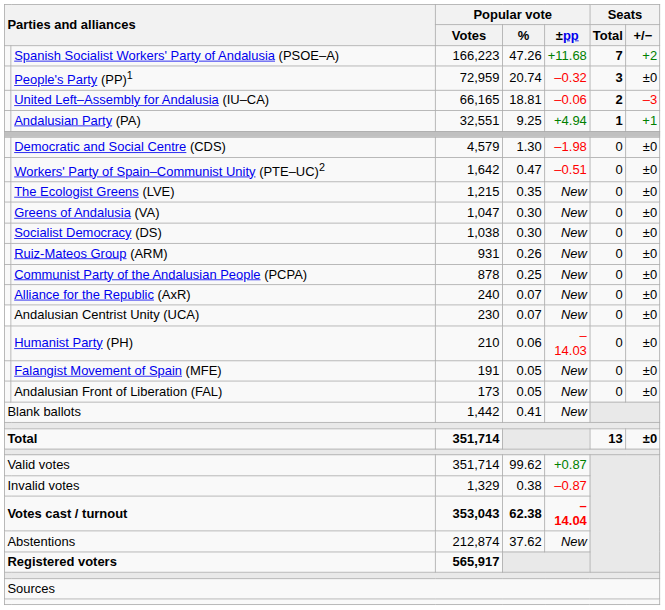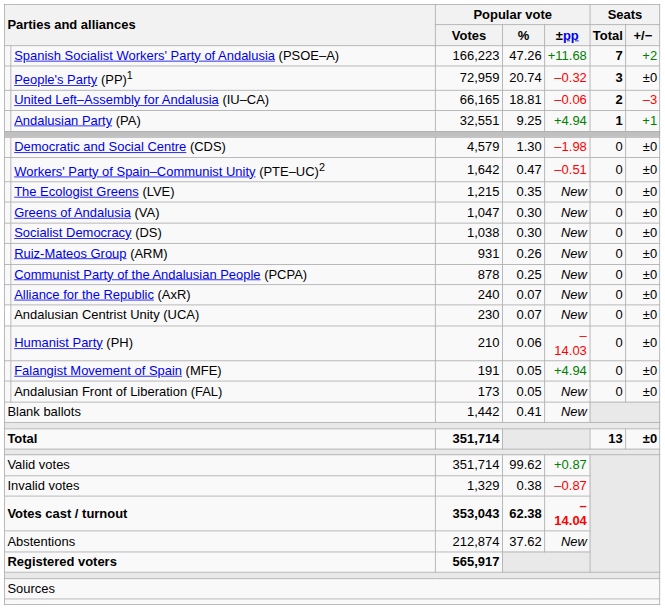Falangist Movement of Spain (MFE) | Popular vote / ±pp: New -> +4.94
